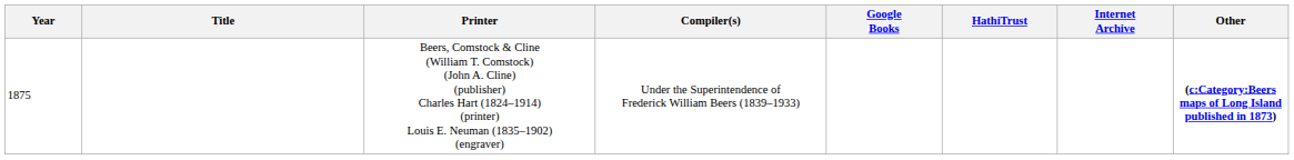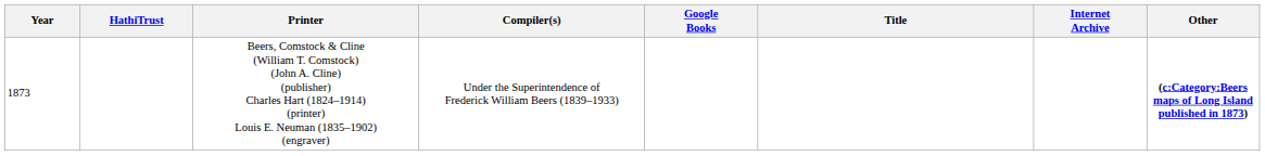columns swapped: Title <-> HathiTrust
row 2 | Year: 1875 -> 1873
